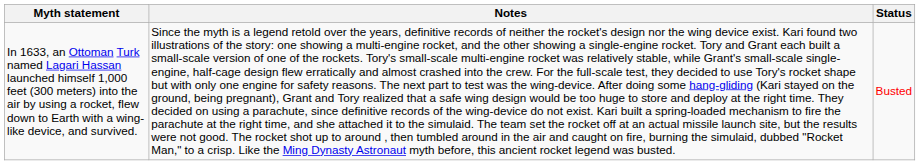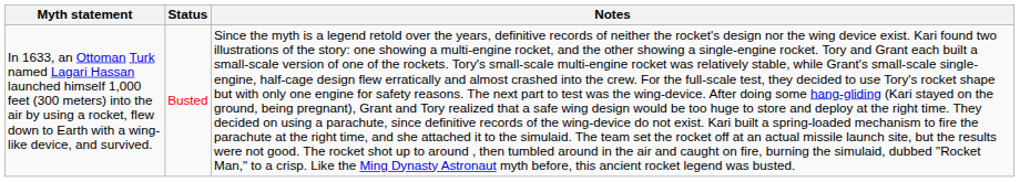columns swapped: Status <-> Notes
